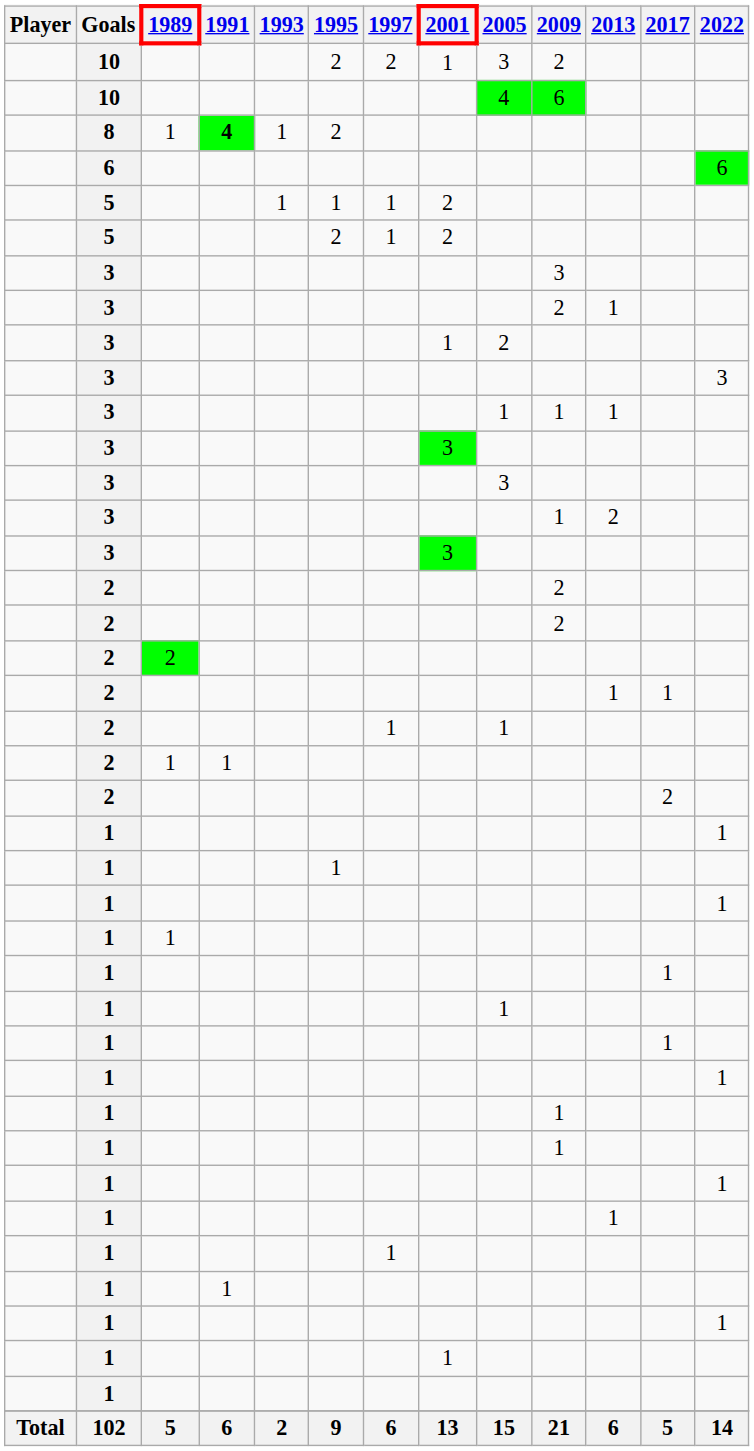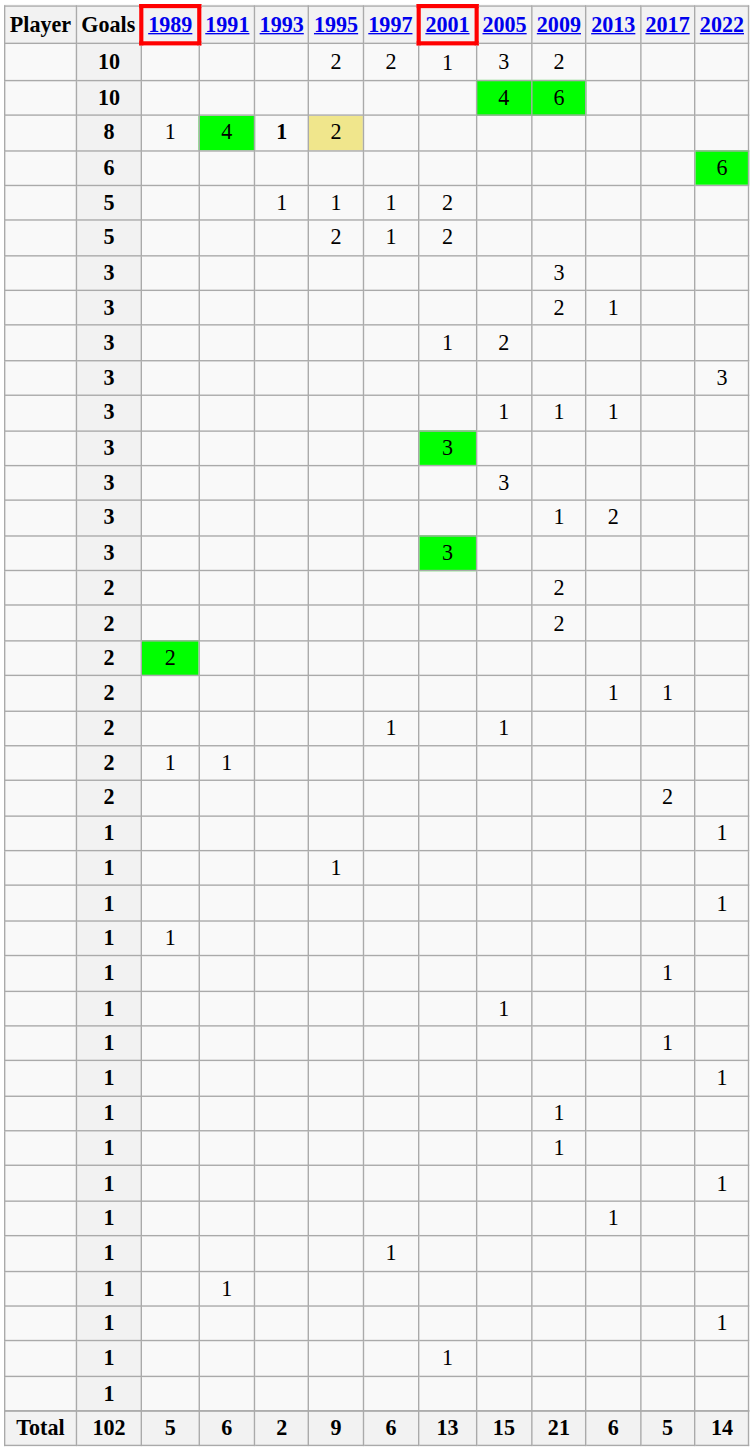8 | 1991: bold -> normal
8 | 1993: normal -> bold
8 | 1995: no background -> khaki background
